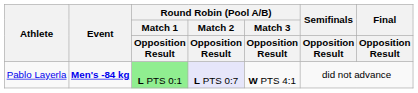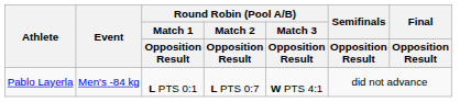Pablo Layerla | Event: bold -> normal
Pablo Layerla | Round Robin (Pool A/B) / Match 1 / Opposition Result: lightgreen background -> no background
Pablo Layerla | Round Robin (Pool A/B) / Match 2 / Opposition Result: lavender background -> no background
